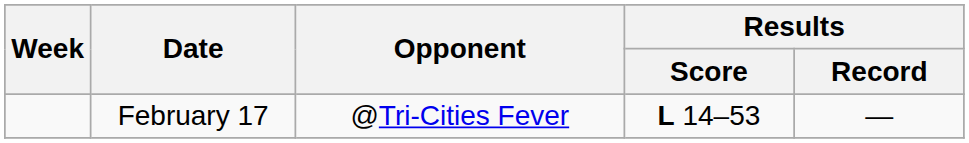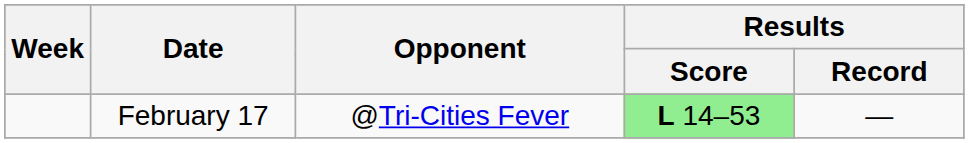February 17 | Results / Score: no background -> lightgreen background
